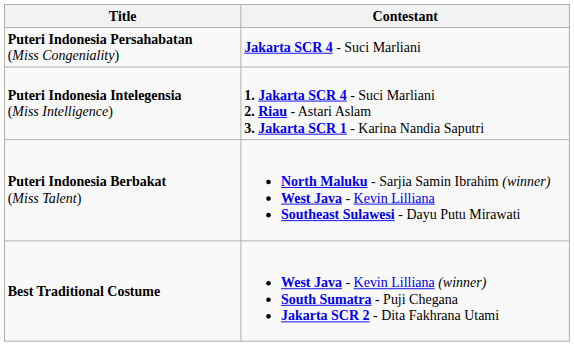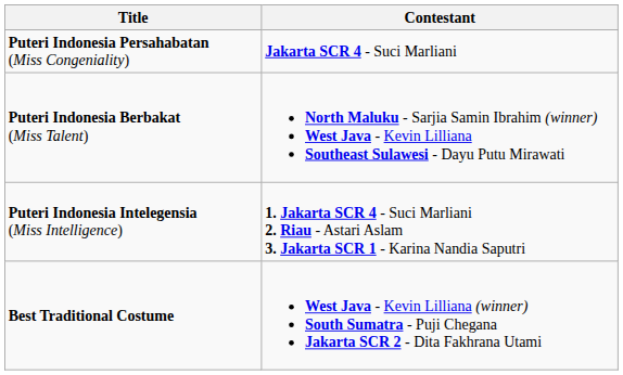rows swapped: Puteri Indonesia Berbakat (Miss Talent) <-> Puteri Indonesia Intelegensia (Miss Intelligence)
